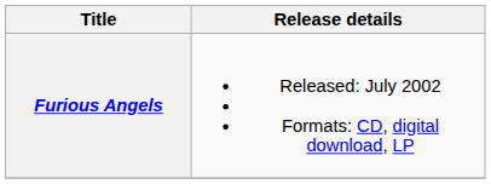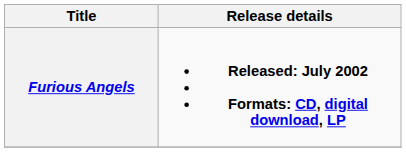Furious Angels | Release details: normal -> bold
